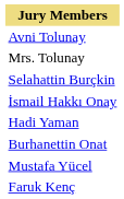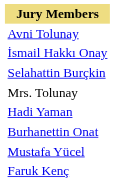row 3 | column 1: Mrs. Tolunay -> İsmail Hakkı Onay
row 5 | column 1: İsmail Hakkı Onay -> Mrs. Tolunay
